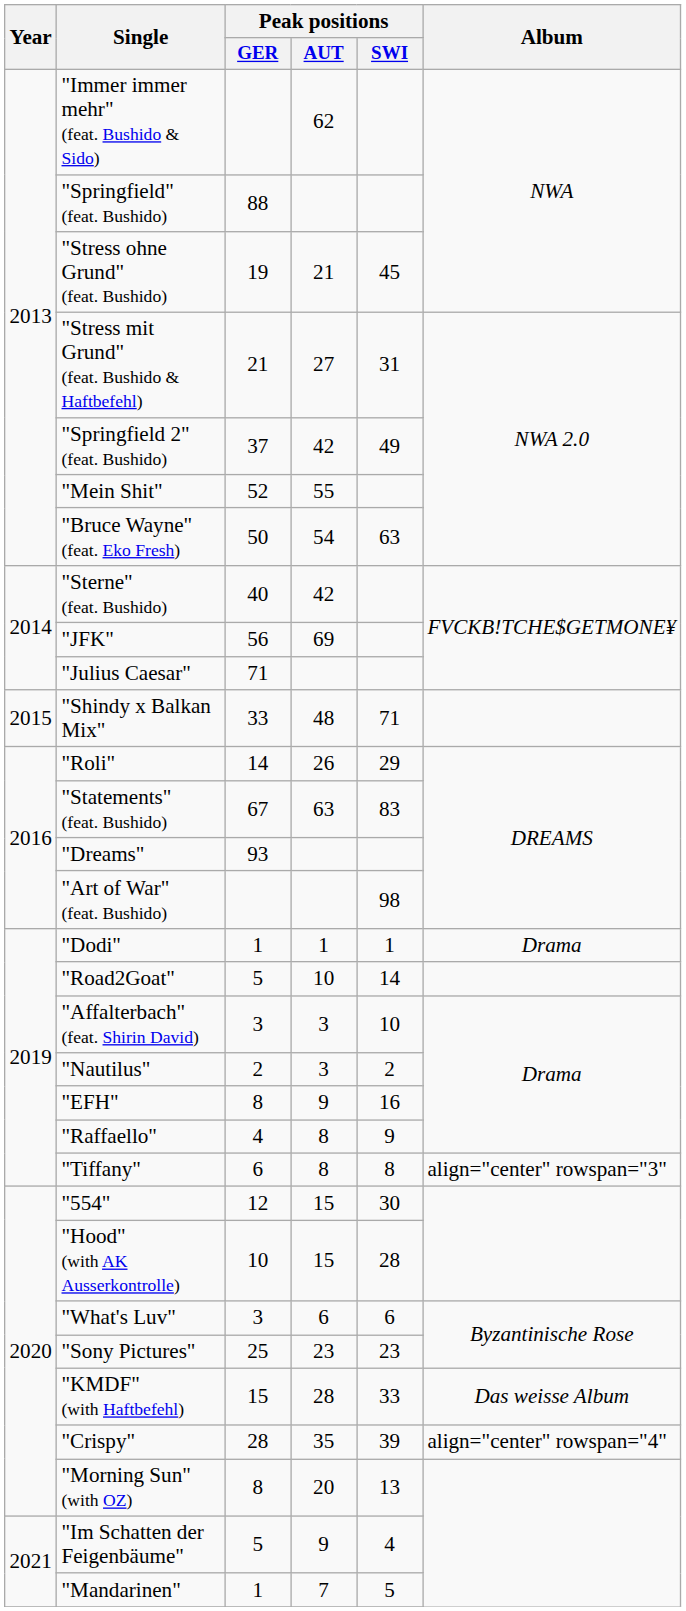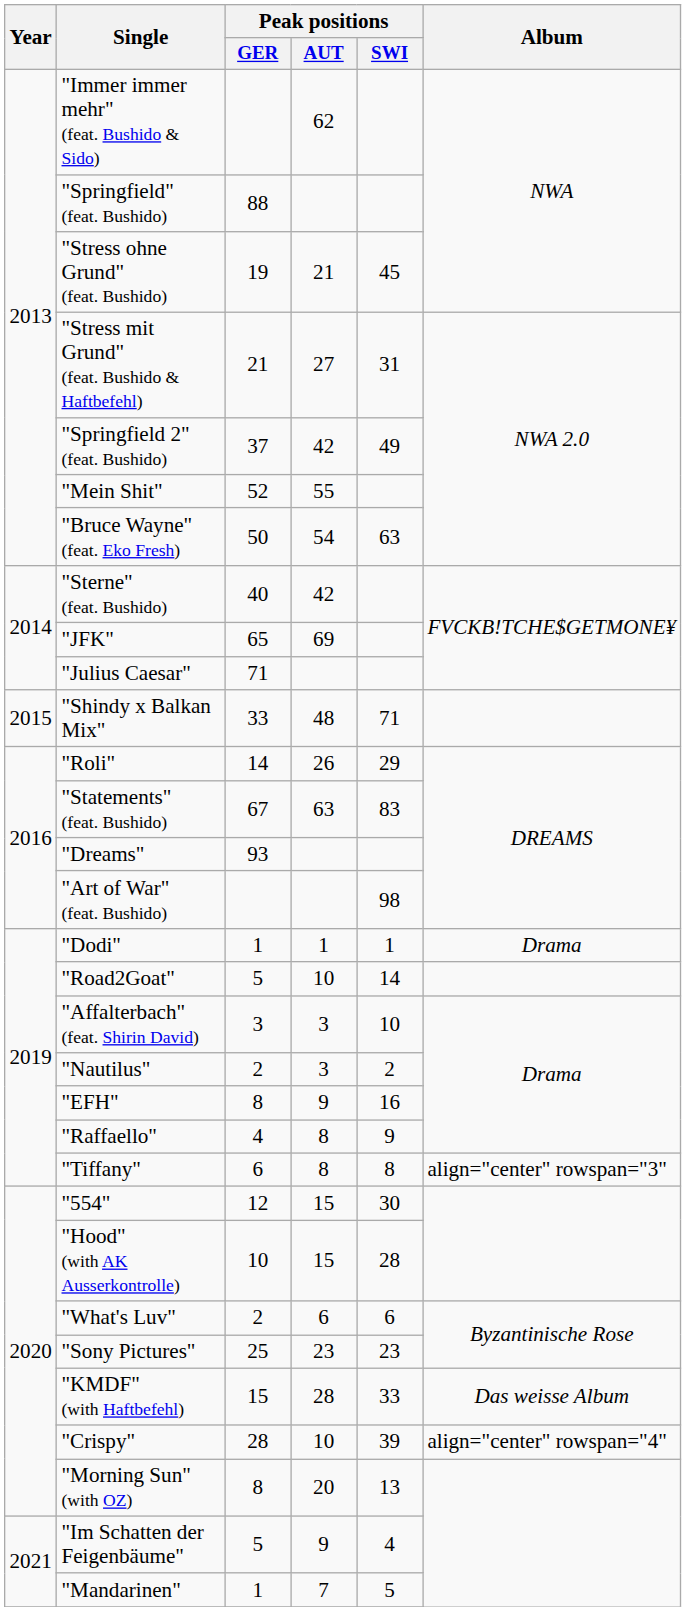"JFK" | Peak positions / GER: 56 -> 65
"What's Luv" | Peak positions / GER: 3 -> 2
"Crispy" | Peak positions / AUT: 35 -> 10
